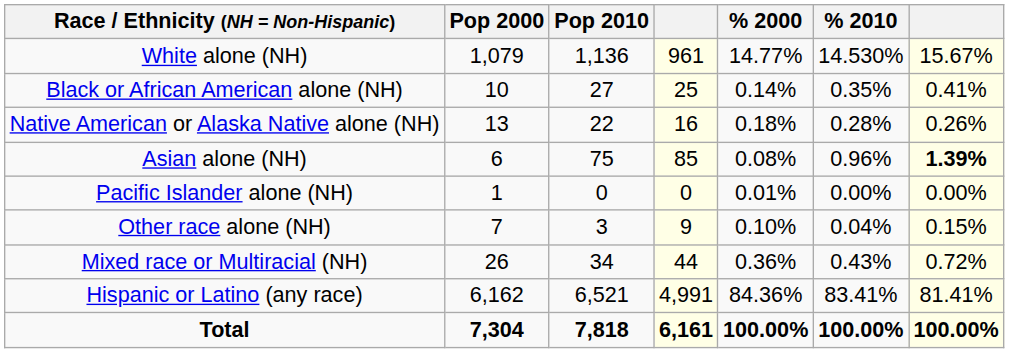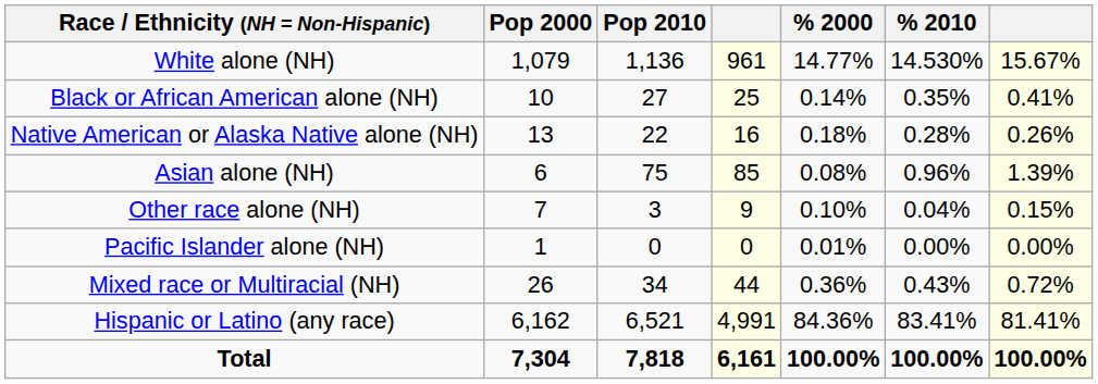Asian alone (NH) | column 7: bold -> normal
rows swapped: Pacific Islander alone (NH) <-> Other race alone (NH)
